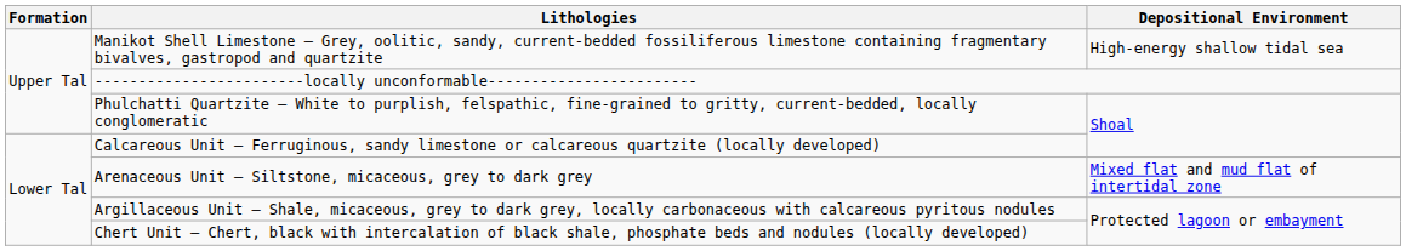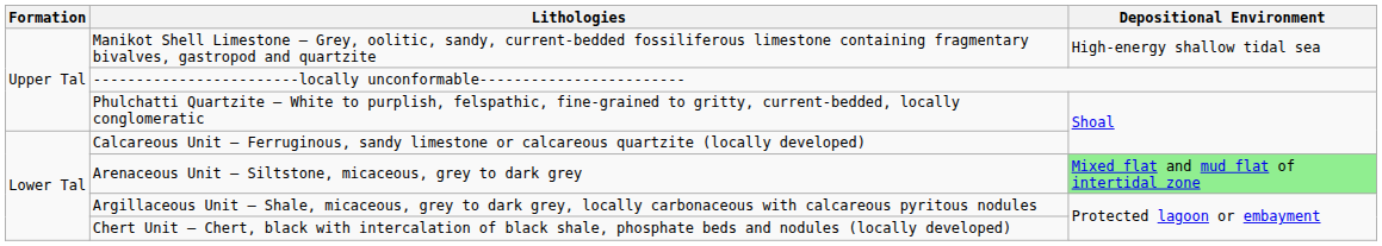Arenaceous Unit – Siltstone, micaceous, grey to dark grey | Depositional Environment: no background -> lightgreen background
